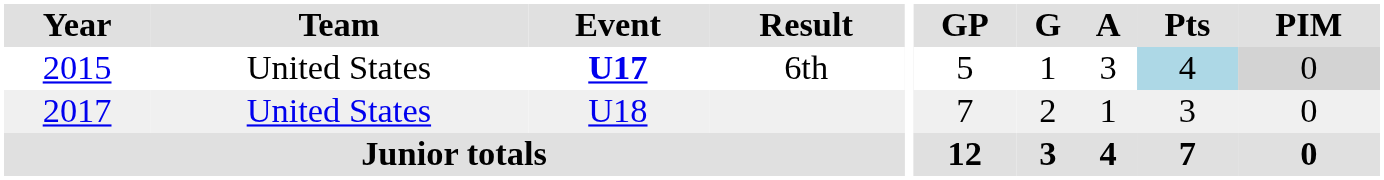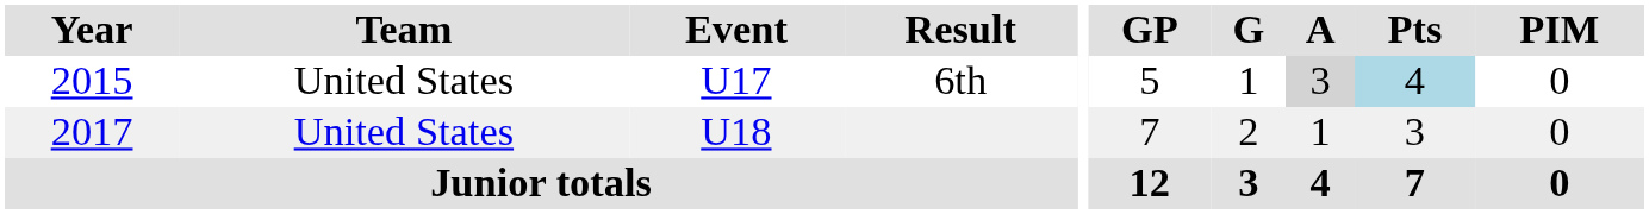6th | Event: bold -> normal
6th | A: no background -> lightgrey background
6th | PIM: lightgrey background -> no background
